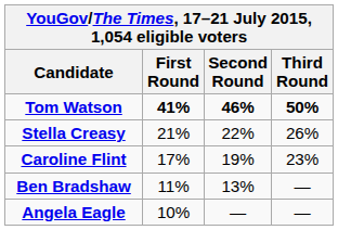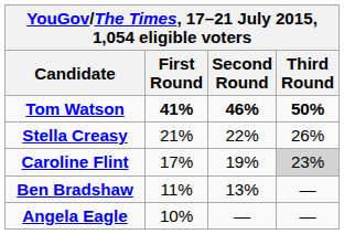Caroline Flint | Third Round: no background -> lightgrey background
